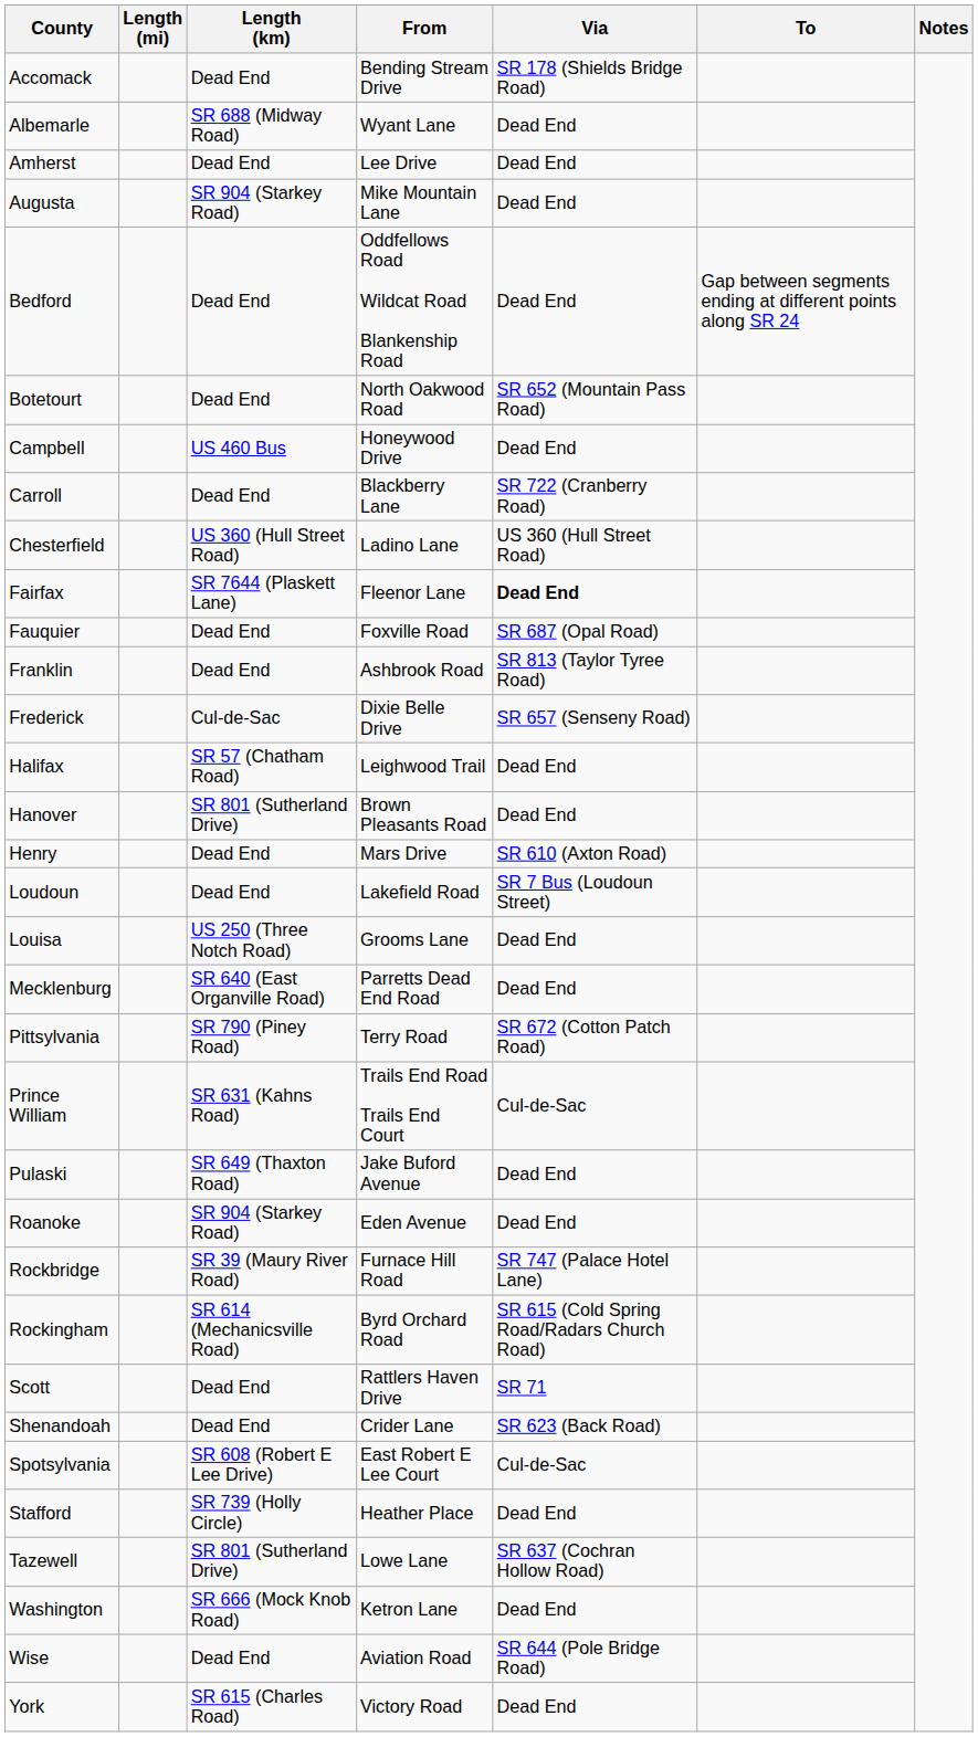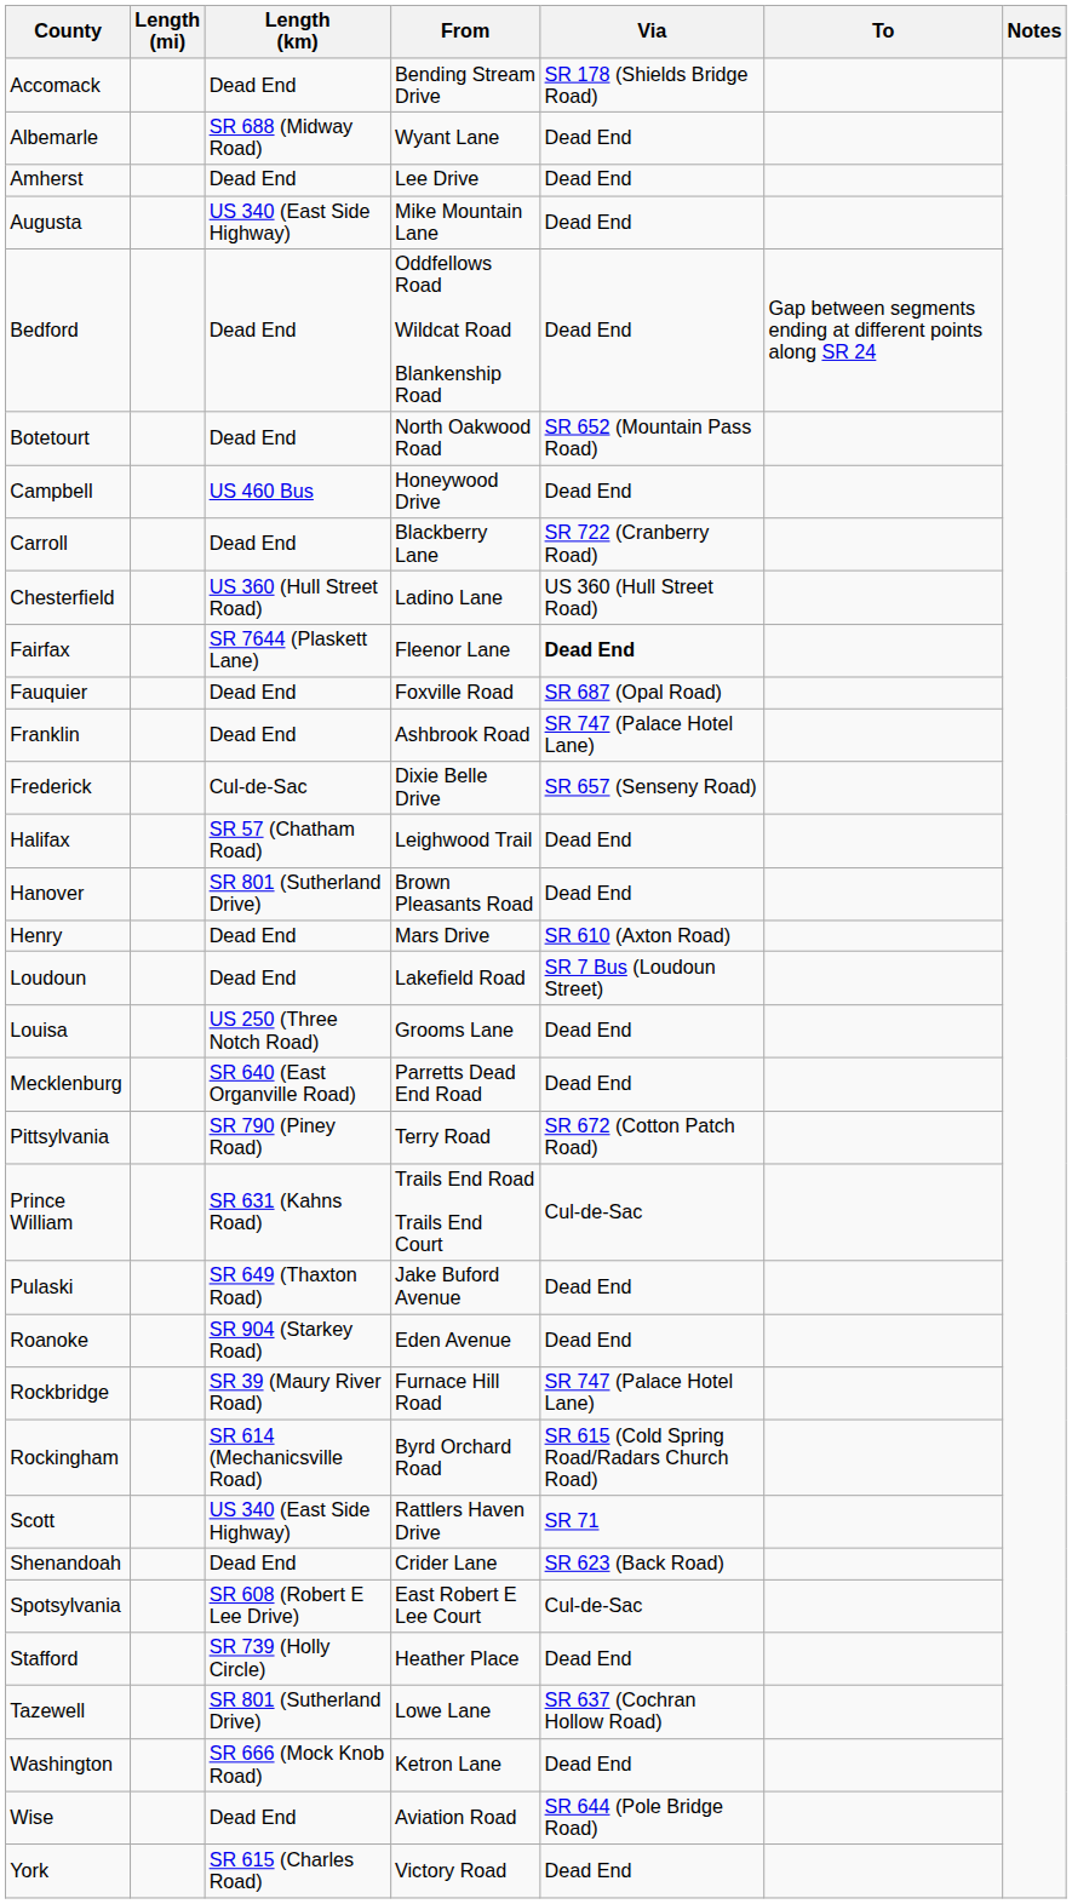Augusta | Length (km): SR 904 (Starkey Road) -> US 340 (East Side Highway)
Franklin | Via: SR 813 (Taylor Tyree Road) -> SR 747 (Palace Hotel Lane)
Scott | Length (km): Dead End -> US 340 (East Side Highway)
